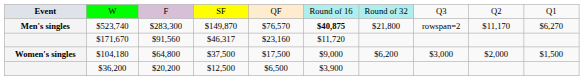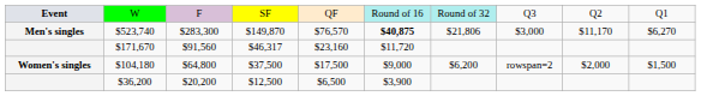$523,740 | column 7: $21,800 -> $21,806
$523,740 | column 8: rowspan=2 -> $3,000
$104,180 | column 8: $3,000 -> rowspan=2
